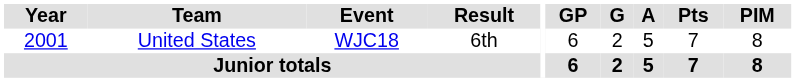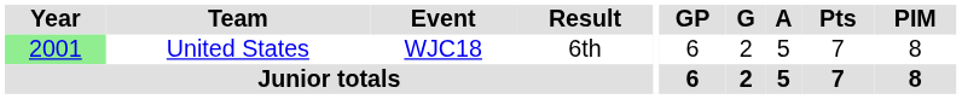United States | Year: no background -> lightgreen background
